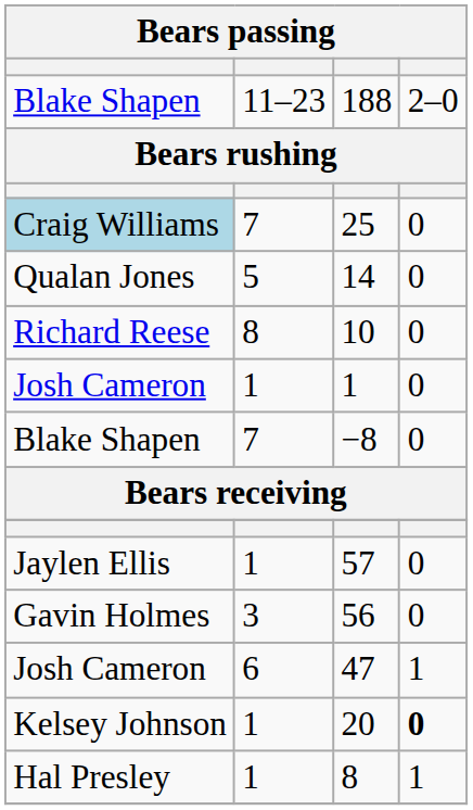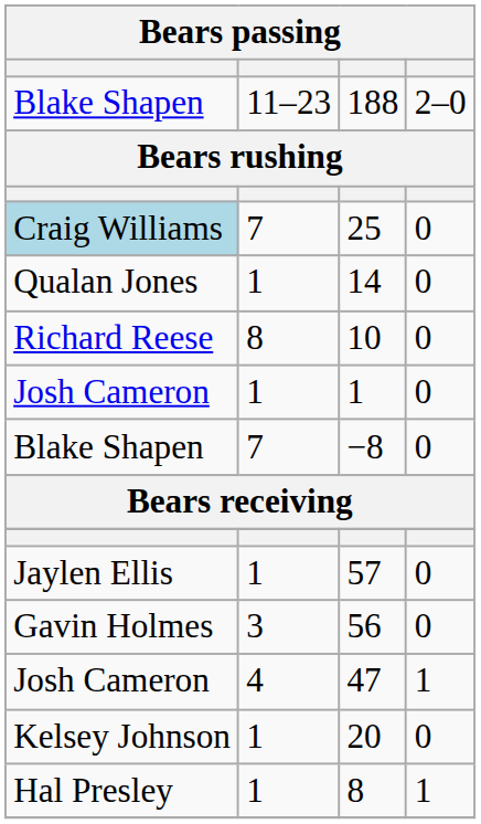14 | column 2: 5 -> 1
47 | column 2: 6 -> 4
20 | column 4: bold -> normal
